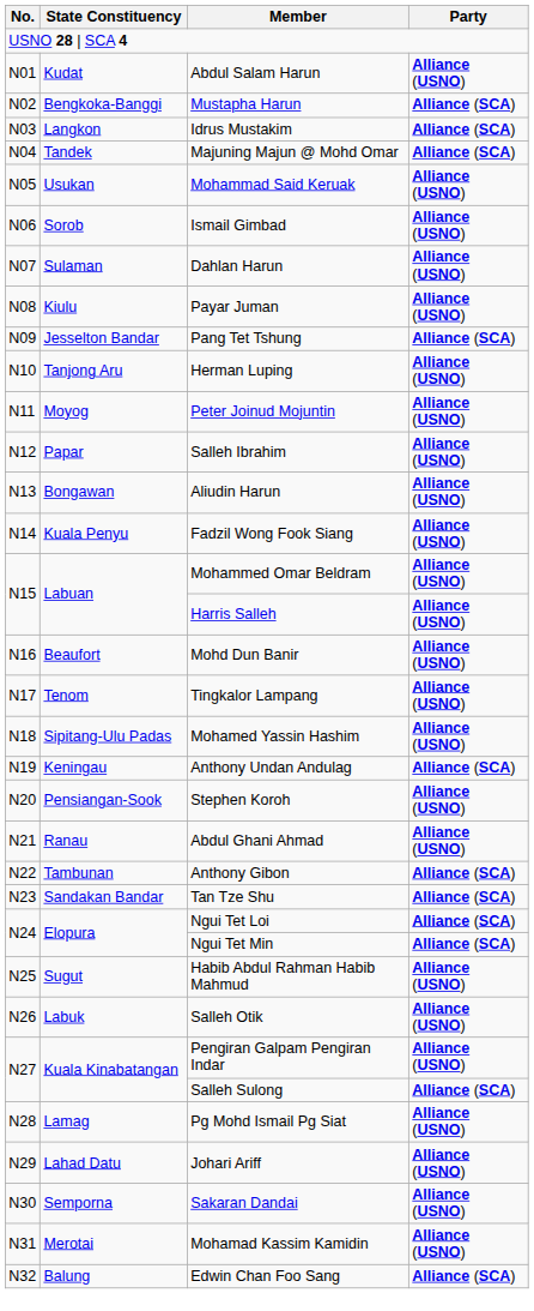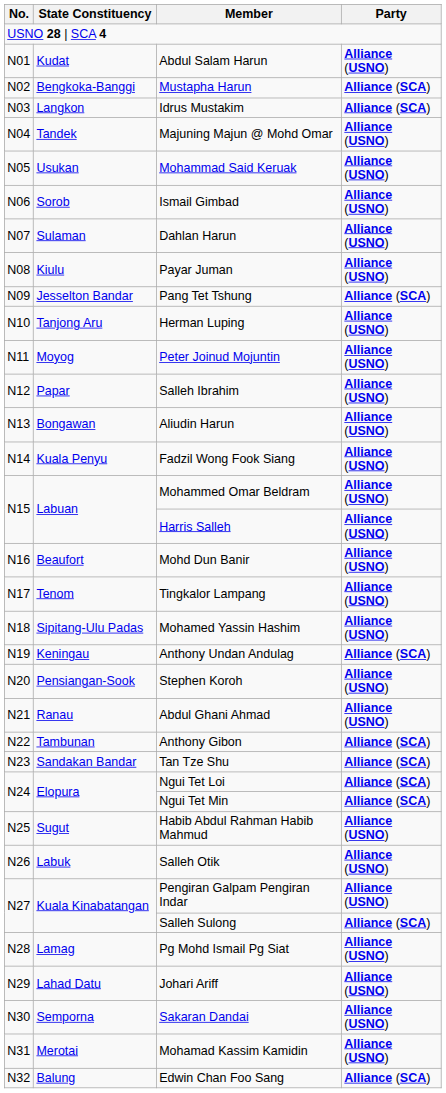Majuning Majun @ Mohd Omar | Party: Alliance (SCA) -> Alliance (USNO)
